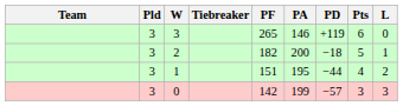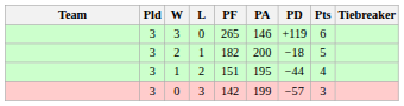columns swapped: L <-> Tiebreaker
